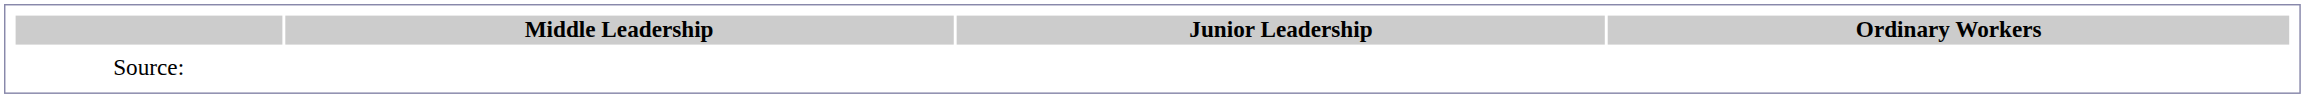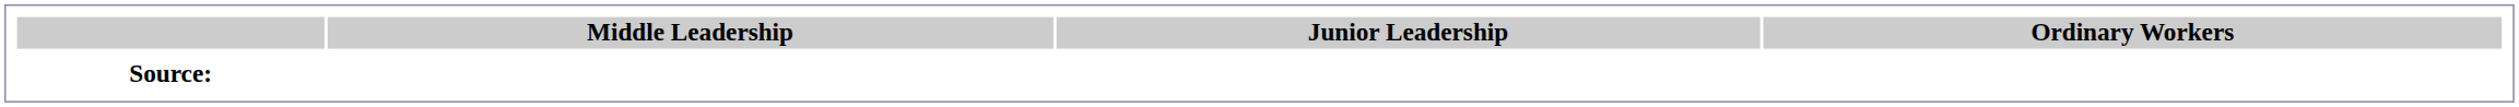Source: | column 1: normal -> bold
